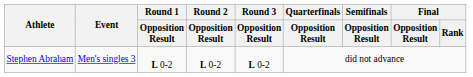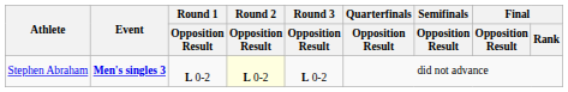Stephen Abraham | Event: normal -> bold
Stephen Abraham | Round 2 / Opposition Result: no background -> lightyellow background
